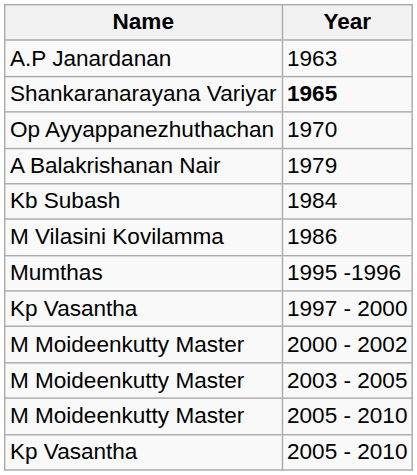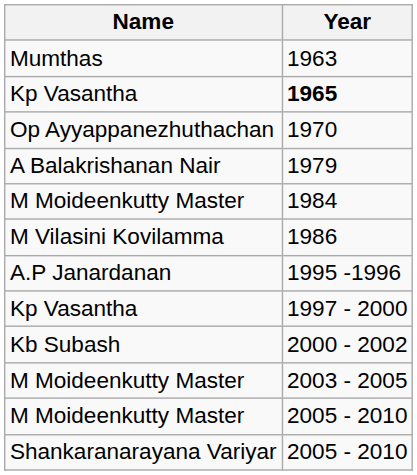row 2 | Name: A.P Janardanan -> Mumthas
row 3 | Name: Shankaranarayana Variyar -> Kp Vasantha
row 6 | Name: Kb Subash -> M Moideenkutty Master
row 8 | Name: Mumthas -> A.P Janardanan
row 10 | Name: M Moideenkutty Master -> Kb Subash
row 13 | Name: Kp Vasantha -> Shankaranarayana Variyar
